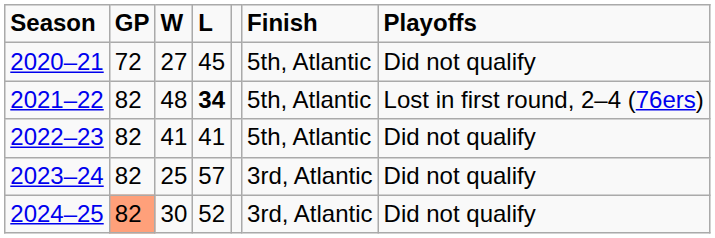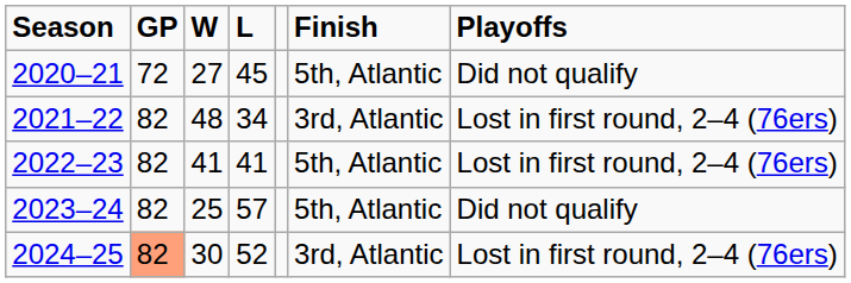2021–22 | column 4: bold -> normal
2021–22 | column 6: 5th, Atlantic -> 3rd, Atlantic
2022–23 | column 7: Did not qualify -> Lost in first round, 2–4 (76ers)
2023–24 | column 6: 3rd, Atlantic -> 5th, Atlantic
2024–25 | column 7: Did not qualify -> Lost in first round, 2–4 (76ers)
